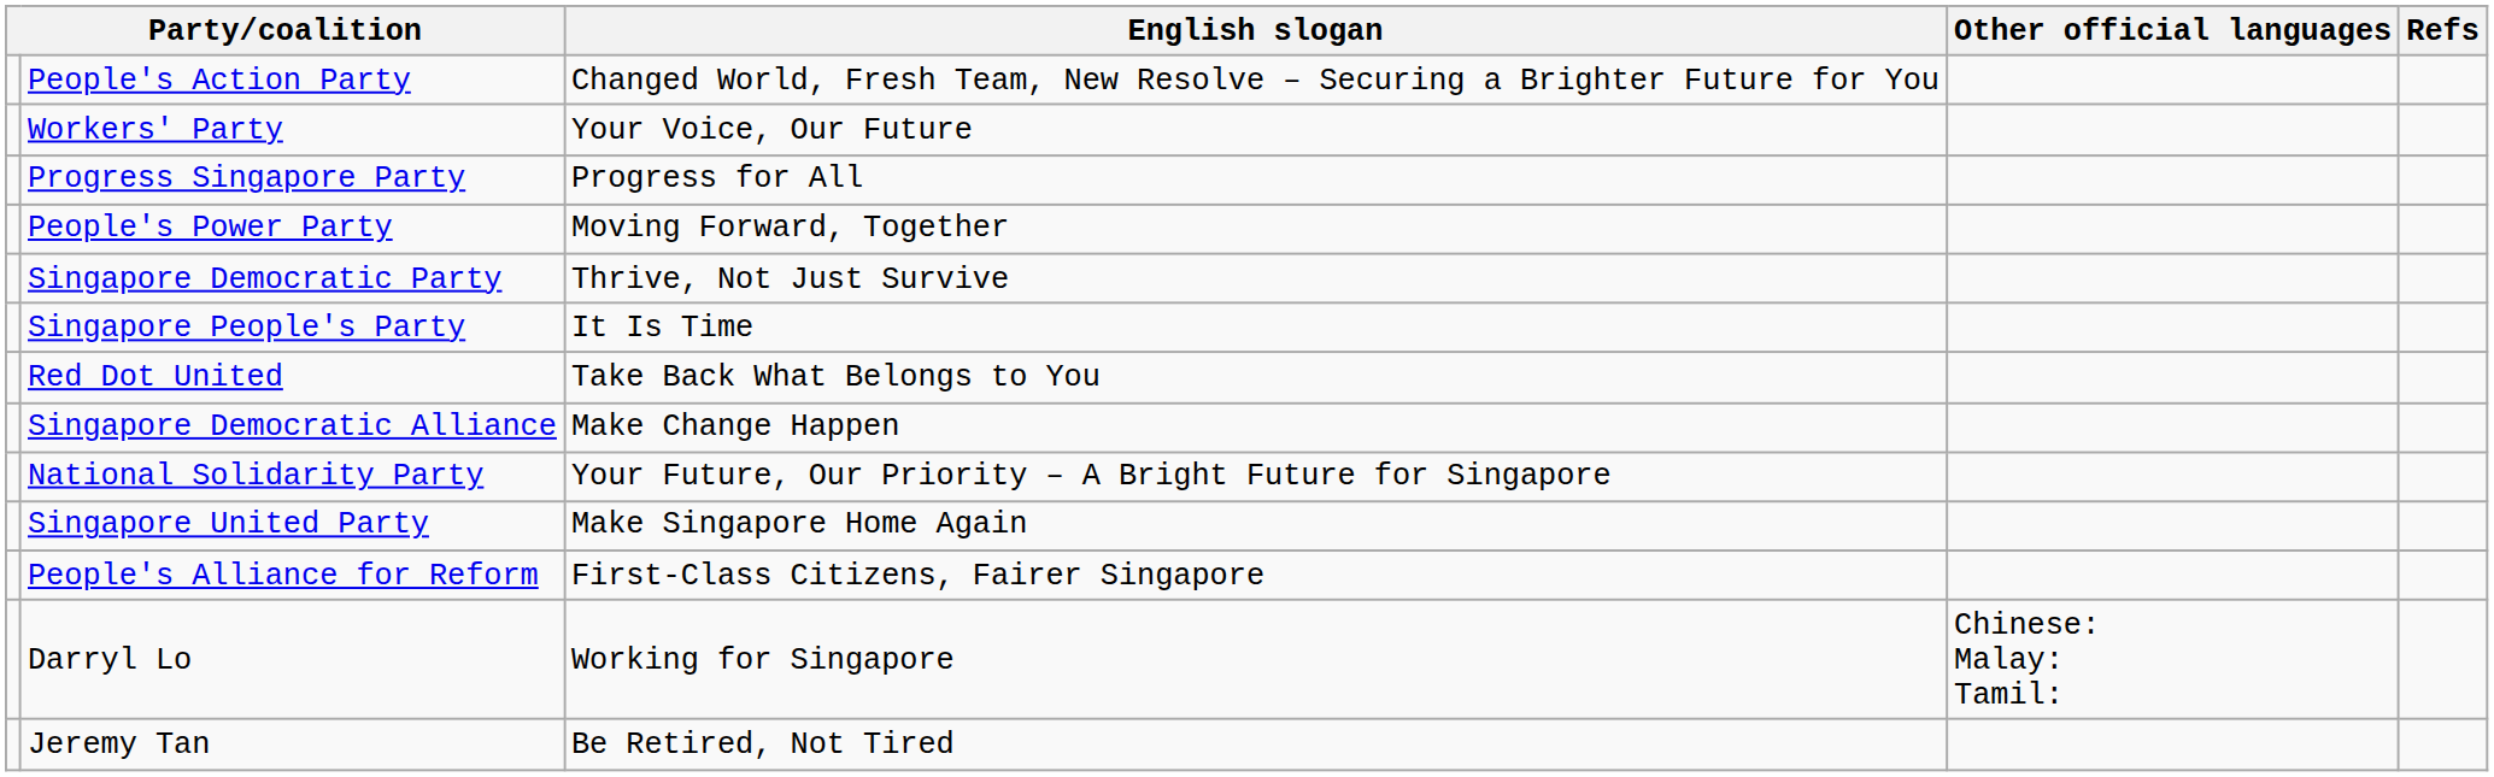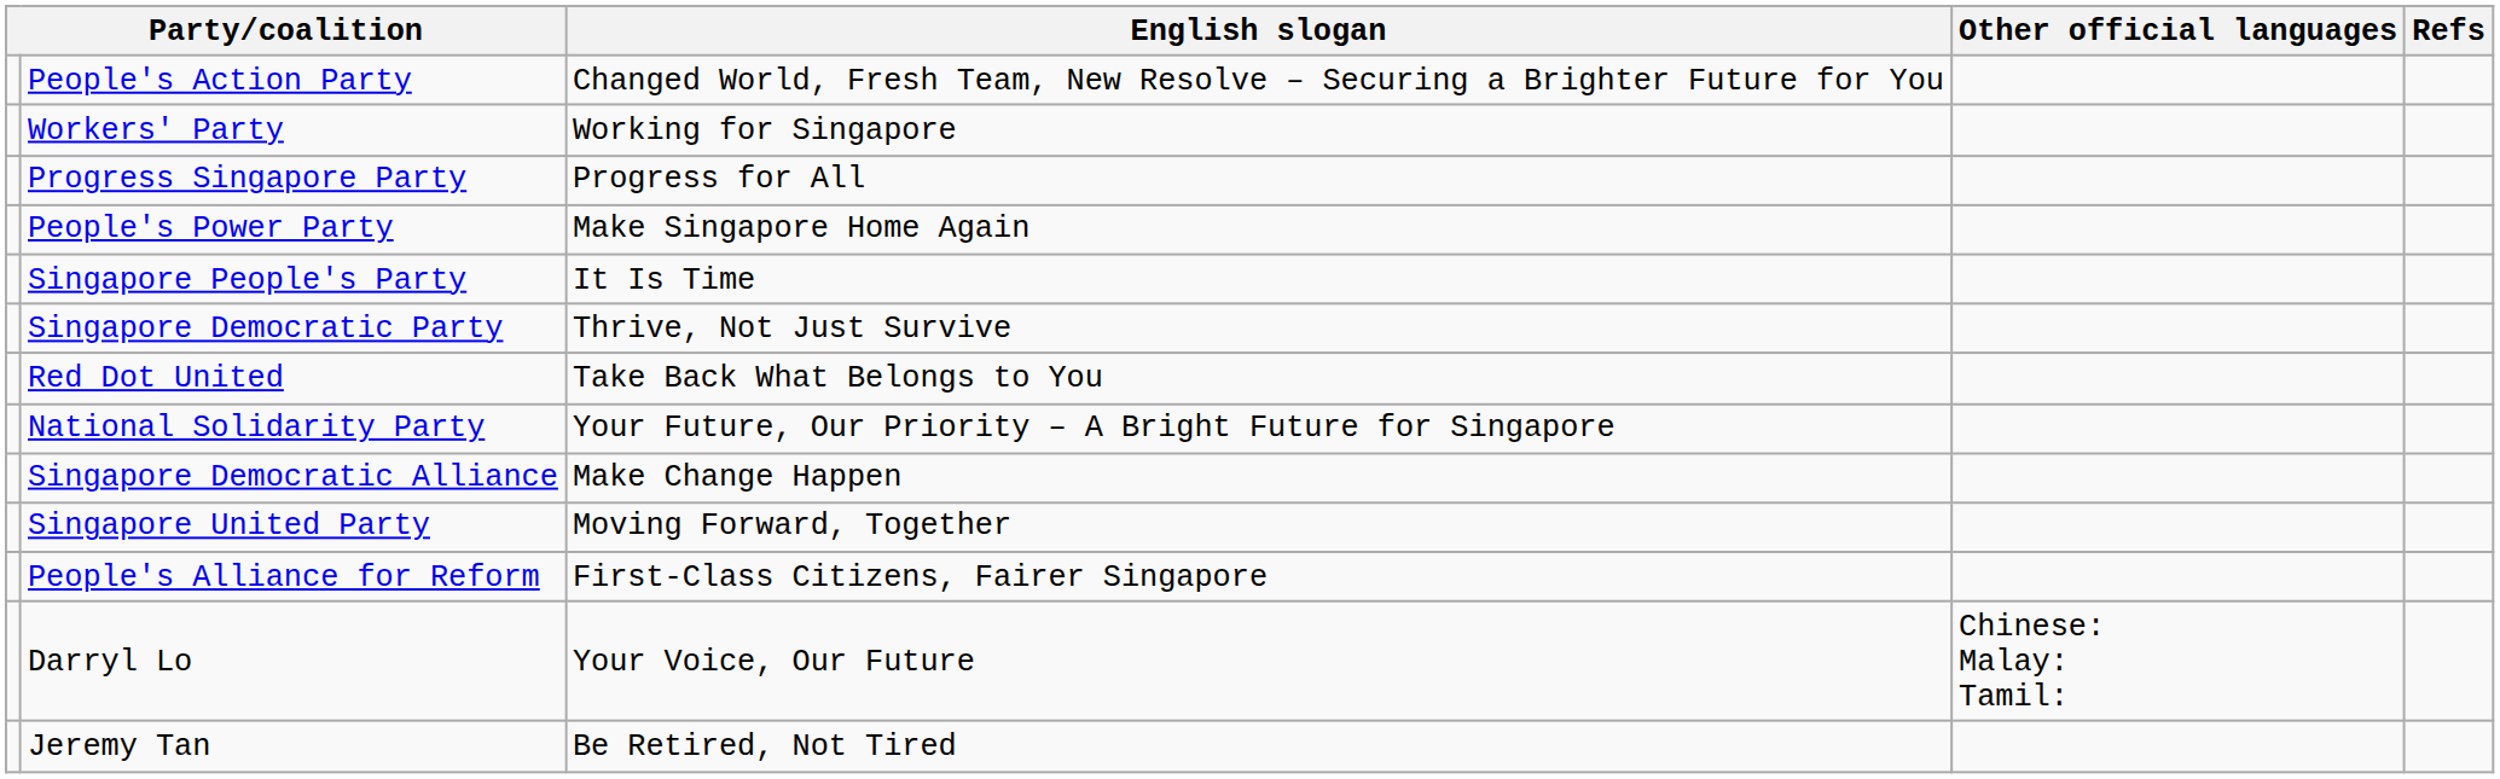Workers' Party | English slogan: Your Voice, Our Future -> Working for Singapore
People's Power Party | English slogan: Moving Forward, Together -> Make Singapore Home Again
rows swapped: Singapore Democratic Party <-> Singapore People's Party
rows swapped: National Solidarity Party <-> Singapore Democratic Alliance
Singapore United Party | English slogan: Make Singapore Home Again -> Moving Forward, Together
Darryl Lo | English slogan: Working for Singapore -> Your Voice, Our Future
